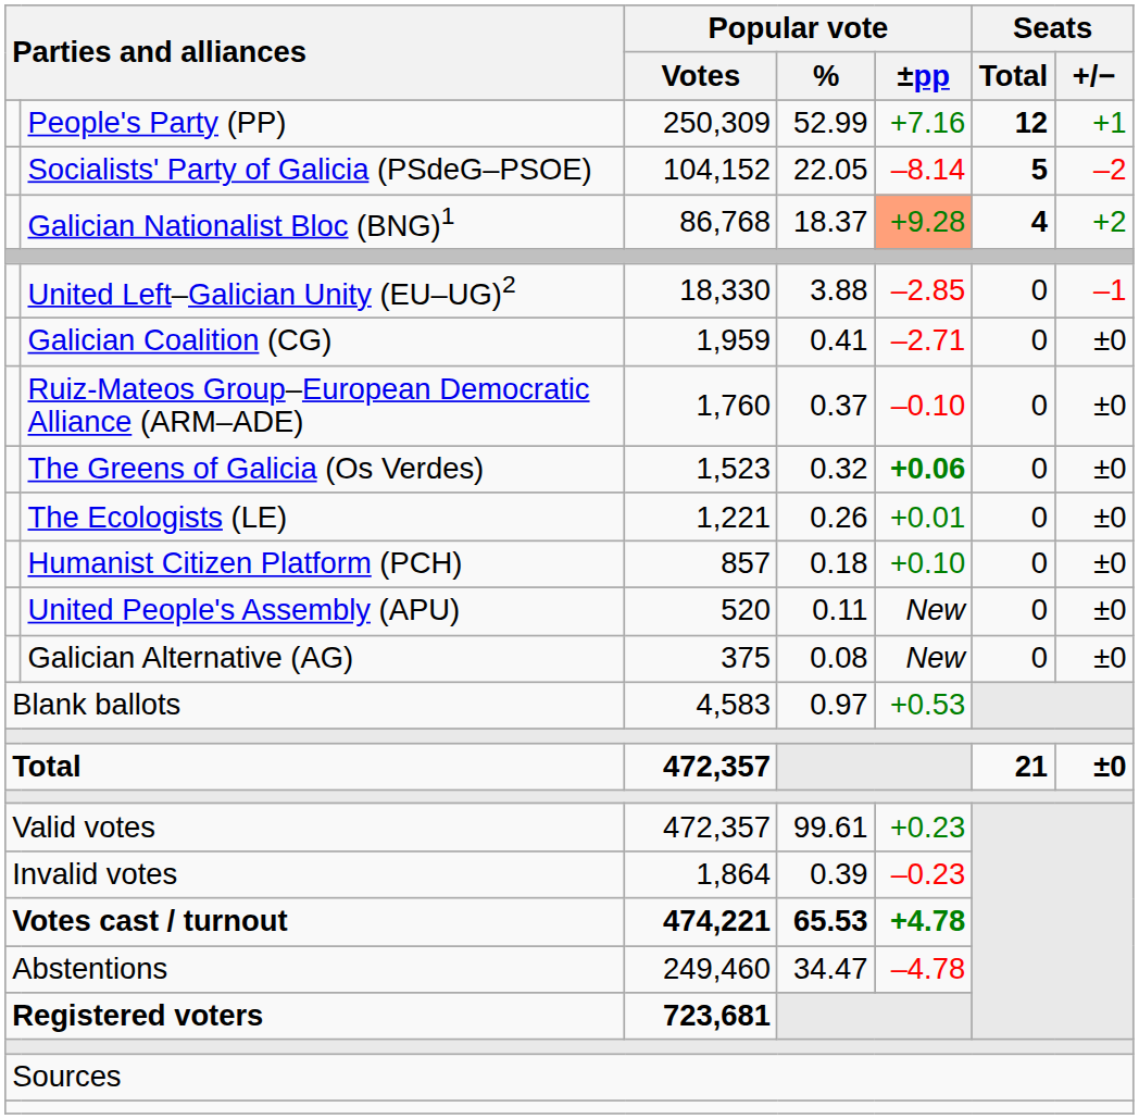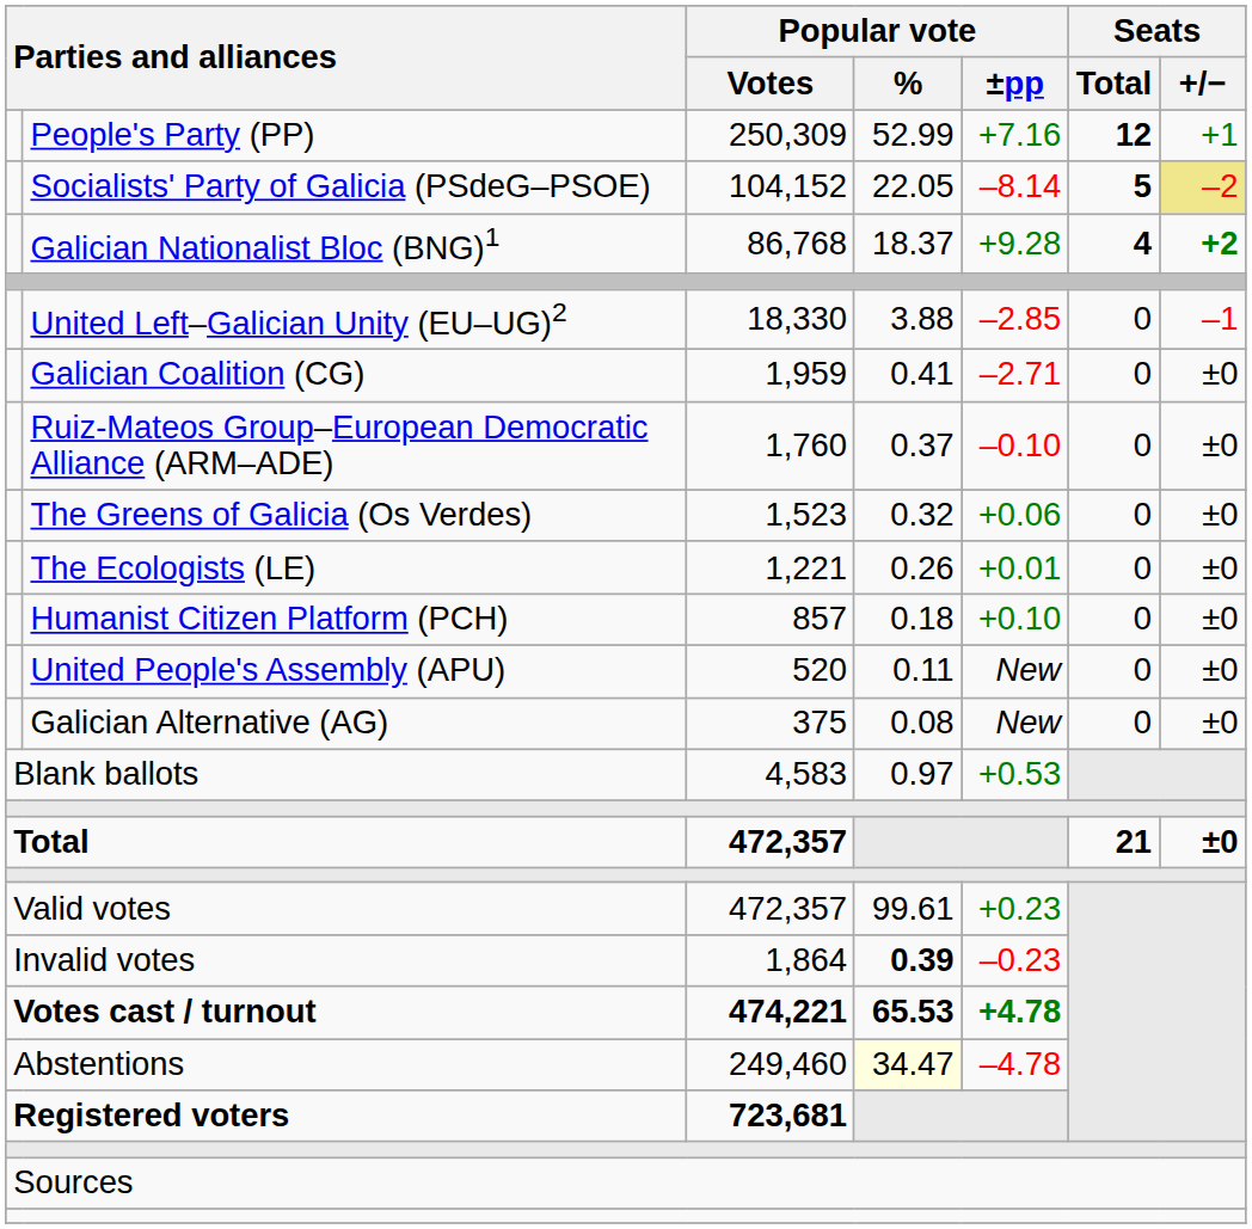Socialists' Party of Galicia (PSdeG–PSOE) | Seats / +/−: no background -> khaki background
Galician Nationalist Bloc (BNG)1 | Popular vote / ±pp: lightsalmon background -> no background
Galician Nationalist Bloc (BNG)1 | Seats / +/−: normal -> bold
The Greens of Galicia (Os Verdes) | Popular vote / ±pp: bold -> normal
Invalid votes | Popular vote / %: normal -> bold
Abstentions | Popular vote / %: no background -> lightyellow background
